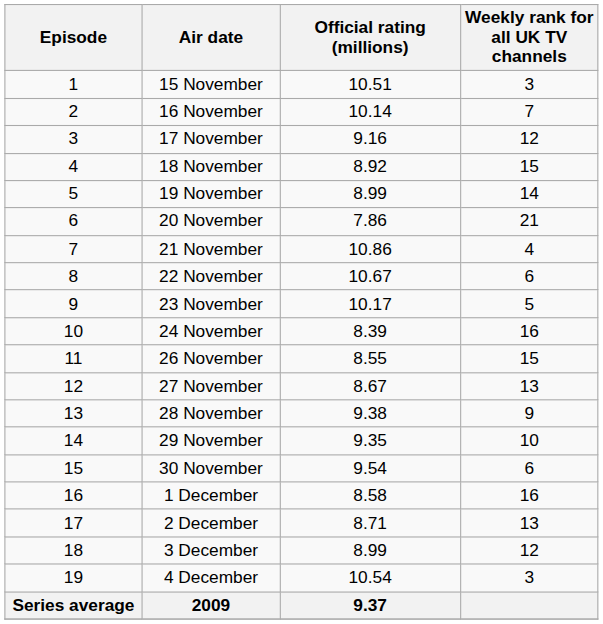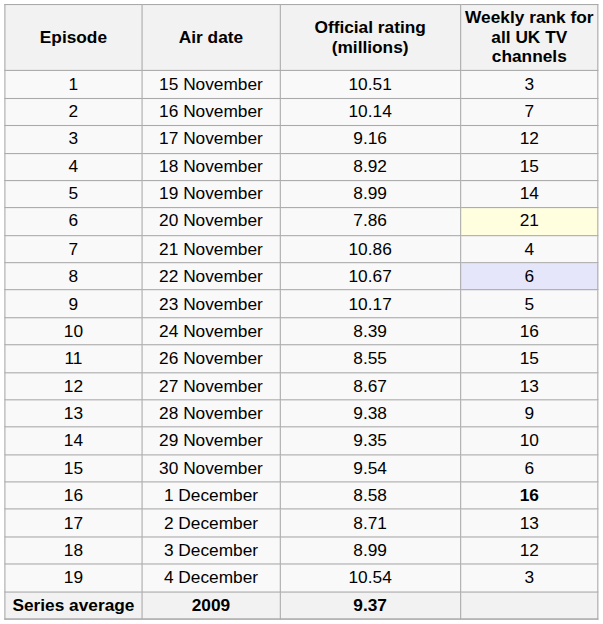20 November | Weekly rank for all UK TV channels: no background -> lightyellow background
22 November | Weekly rank for all UK TV channels: no background -> lavender background
1 December | Weekly rank for all UK TV channels: normal -> bold
